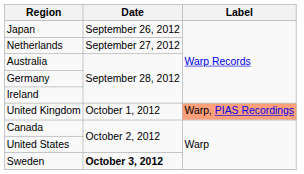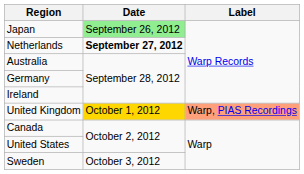Japan | Date: no background -> lightgreen background
Netherlands | Date: normal -> bold
United Kingdom | Date: no background -> gold background
Sweden | Date: bold -> normal
